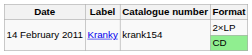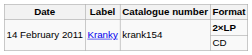2×LP | Format: normal -> bold
CD | Format: lightgreen background -> no background
